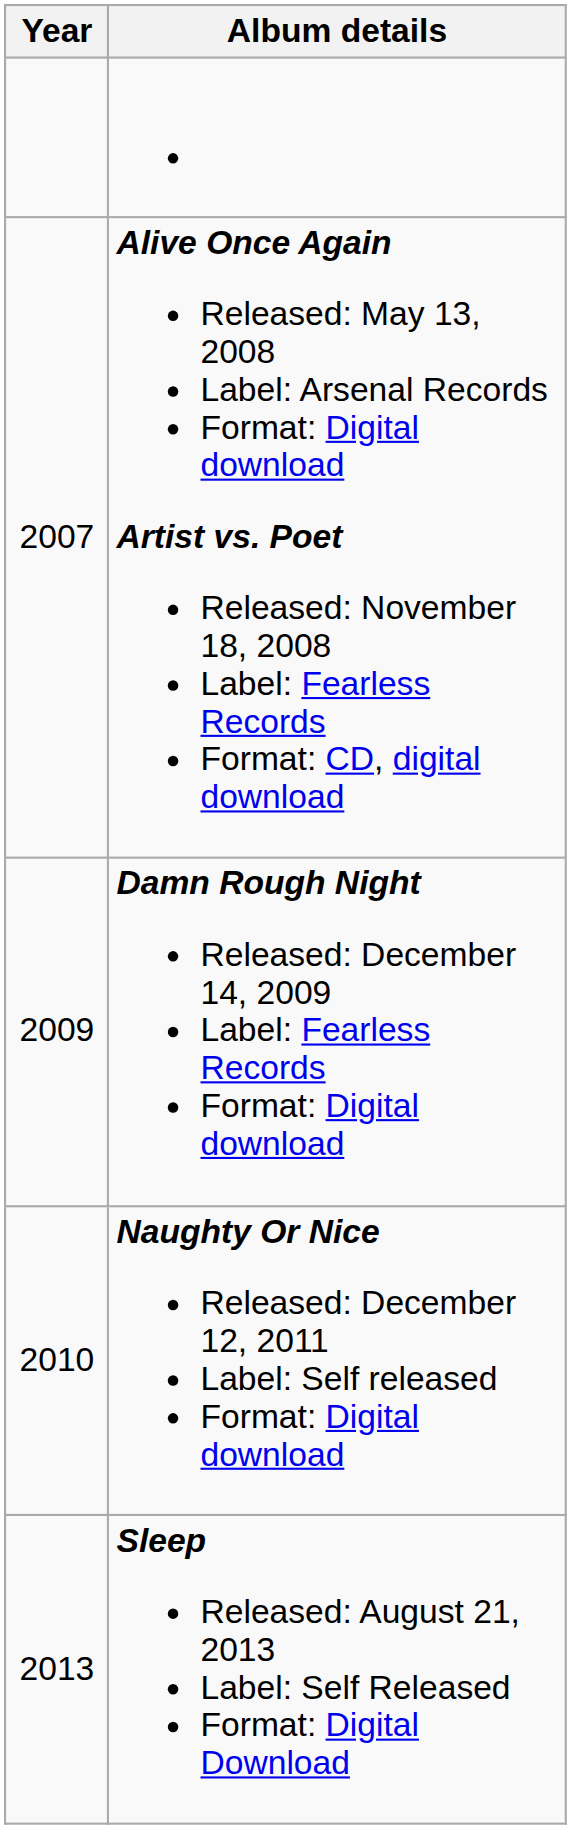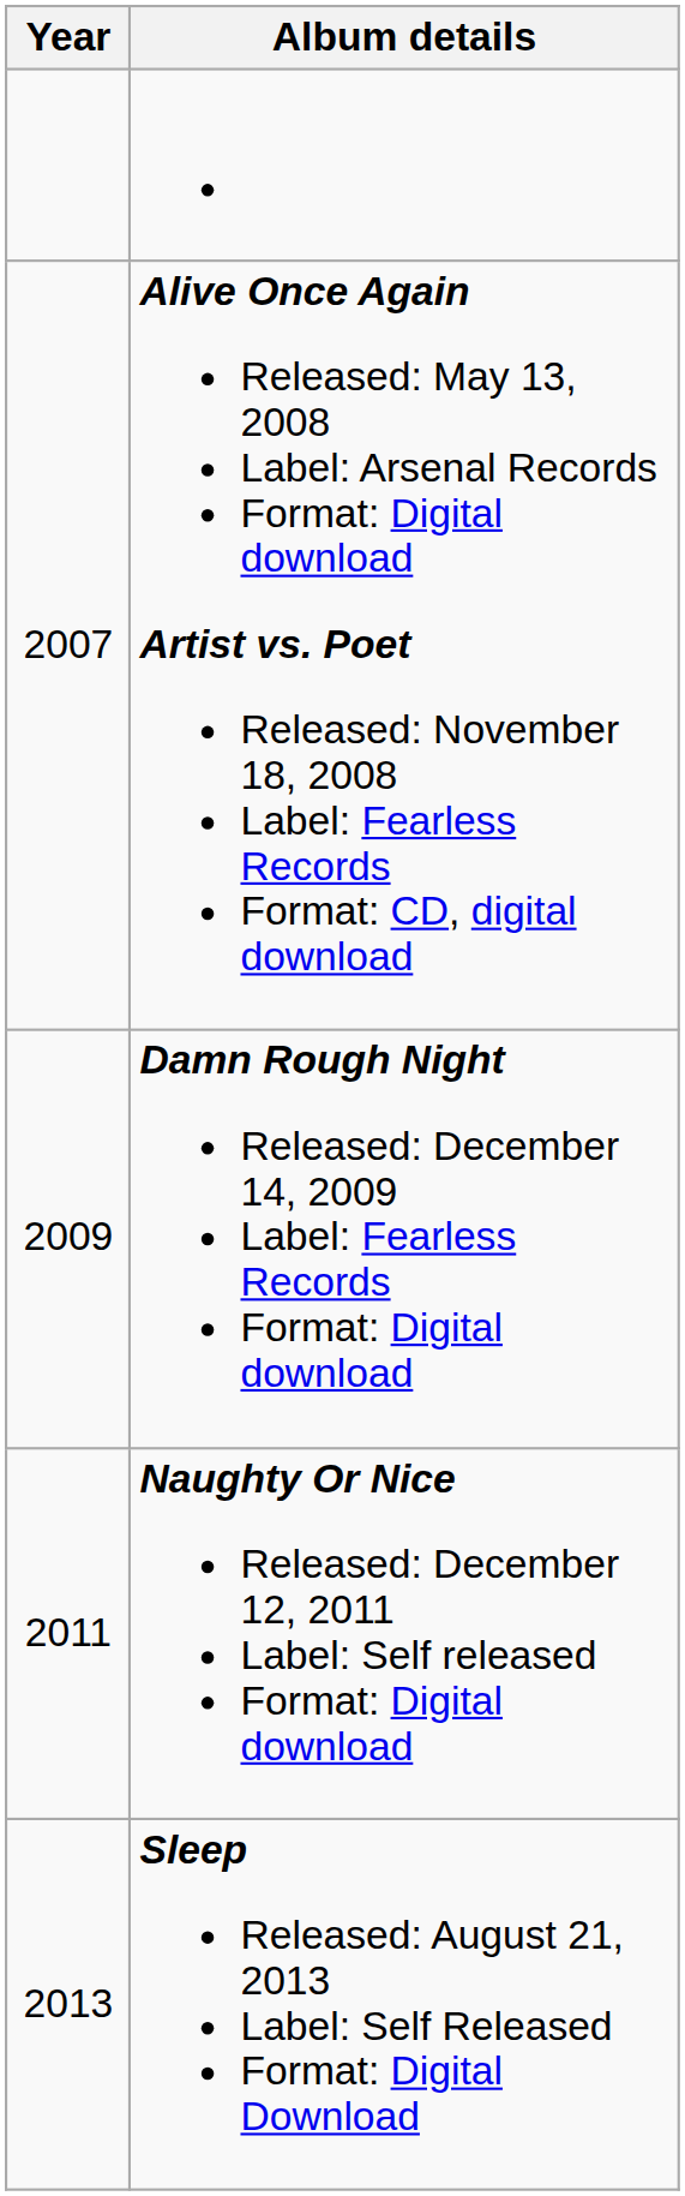row 5 | Year: 2010 -> 2011
